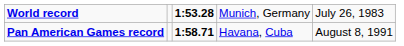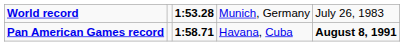Pan American Games record | column 5: normal -> bold
